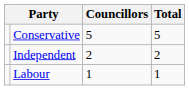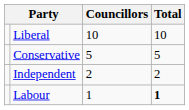+ row: Liberal | 10 | 10
Labour | Total: normal -> bold
